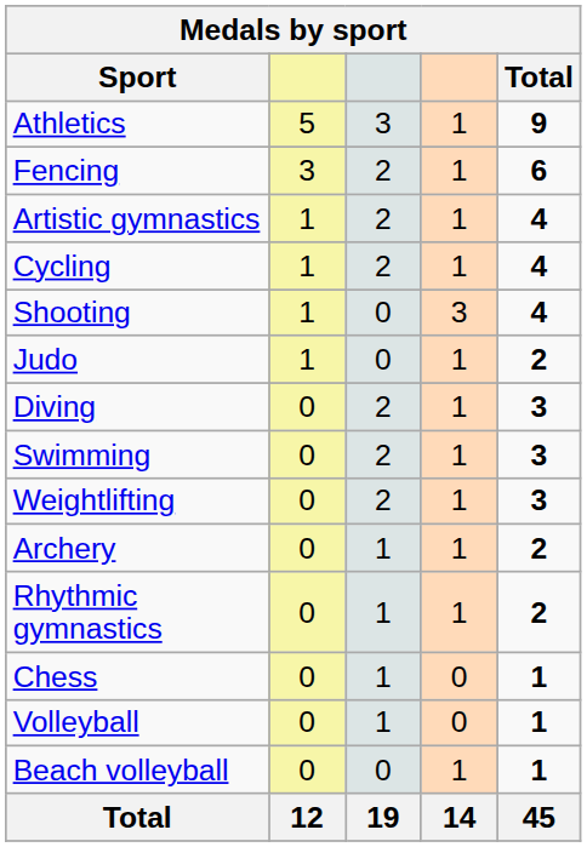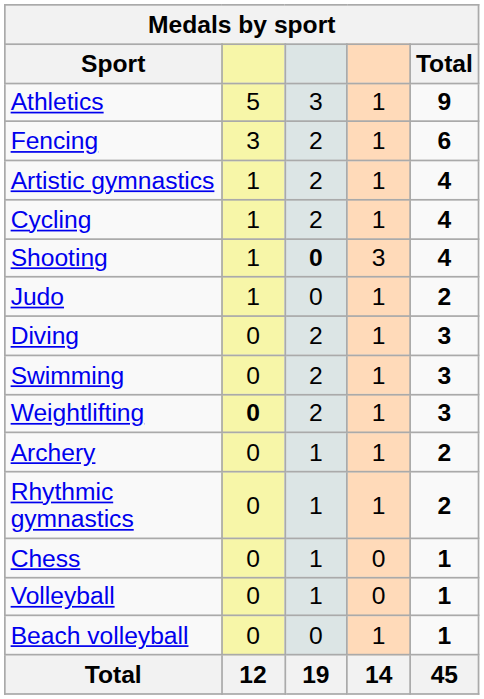Shooting | column 3: normal -> bold
Weightlifting | column 2: normal -> bold
